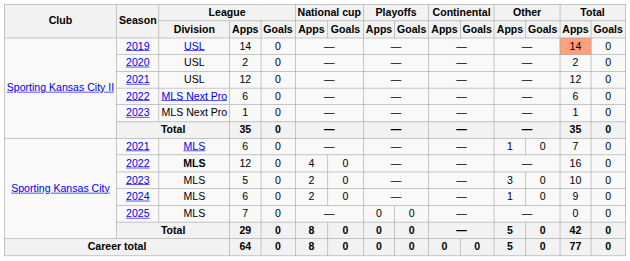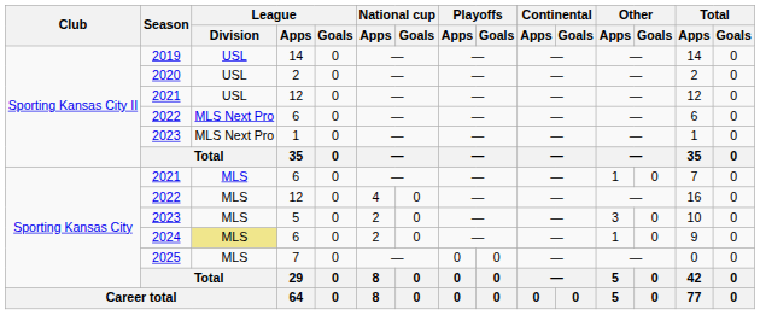2019 | Total / Apps: lightsalmon background -> no background
2022 / 12 | League / Division: bold -> normal
2024 | League / Division: no background -> khaki background
